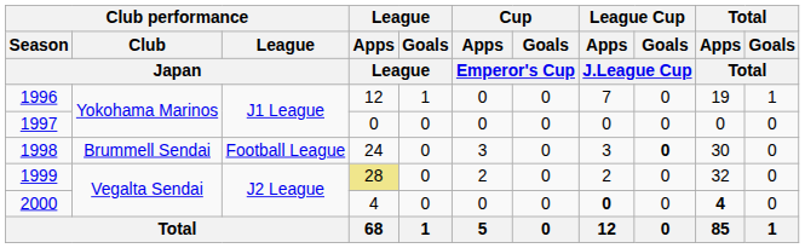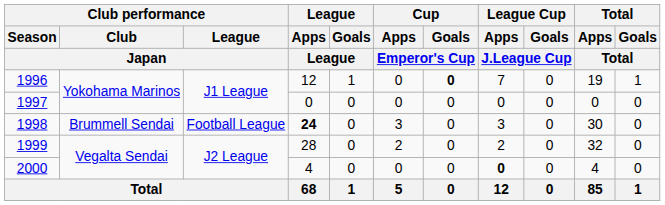1996 | Cup / Goals / Emperor's Cup: normal -> bold
1998 | League / Apps / League: normal -> bold
1998 | League Cup / Goals / J.League Cup: bold -> normal
1999 | League / Apps / League: khaki background -> no background
2000 | Total / Apps / Total: bold -> normal
